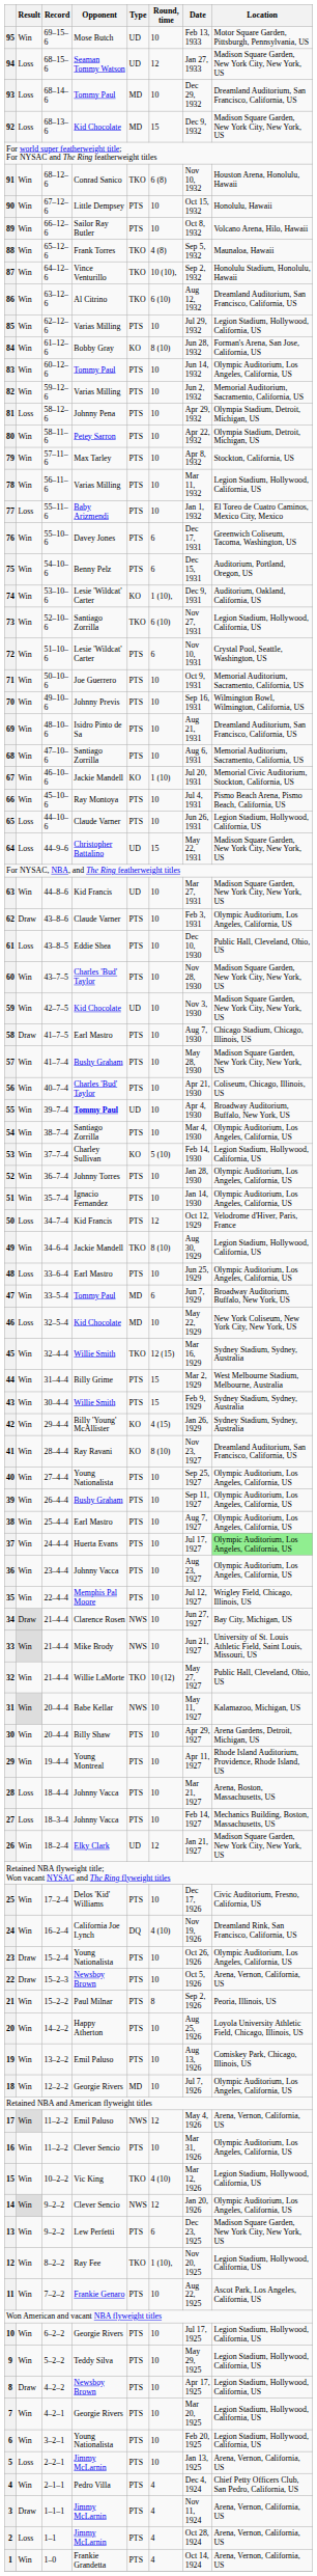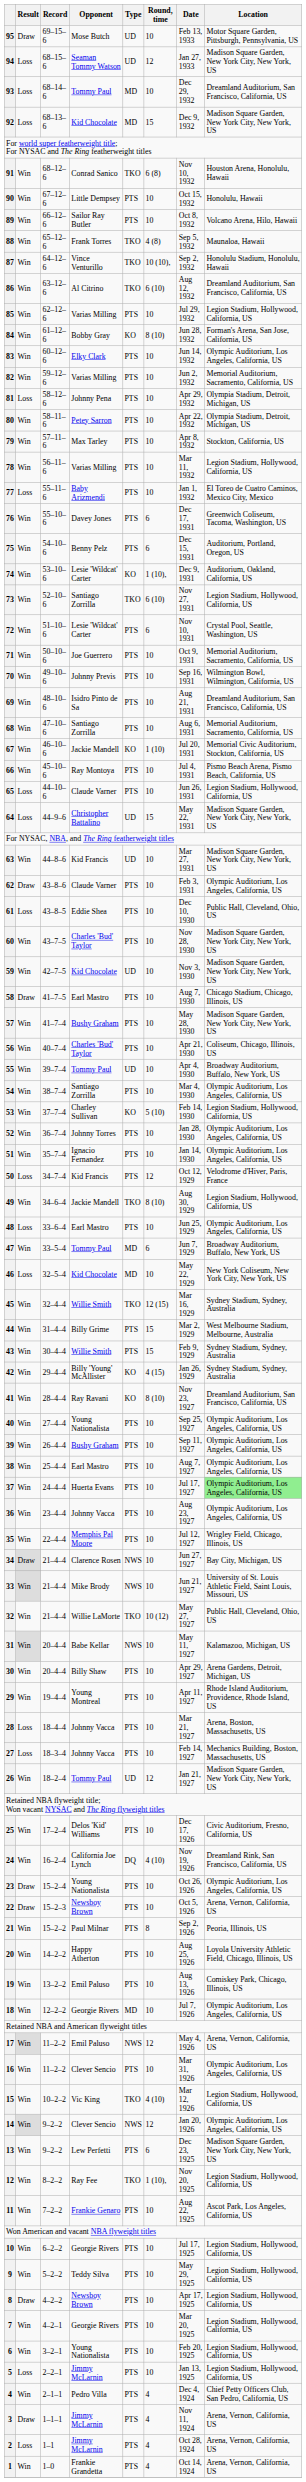95 | Result: Win -> Draw
83 | Opponent: Tommy Paul -> Elky Clark
55 | Opponent: bold -> normal
26 | Opponent: Elky Clark -> Tommy Paul
5 | Location: Arena, Vernon, California, US -> Legion Stadium, Hollywood, California, US
